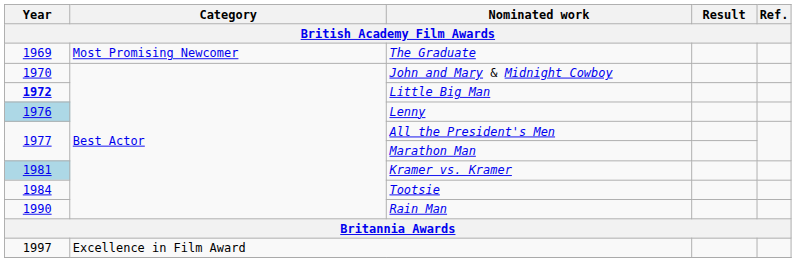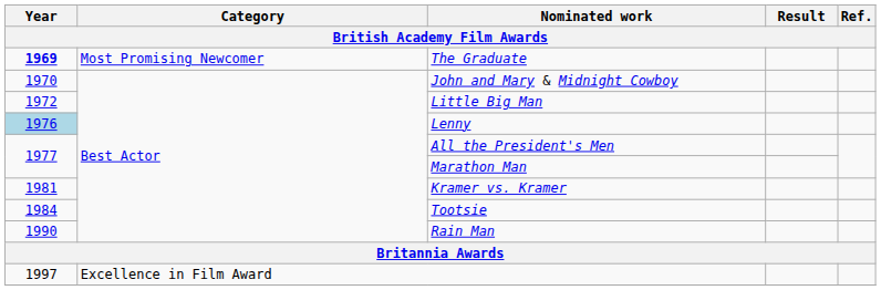The Graduate | Year: normal -> bold
Little Big Man | Year: bold -> normal
Kramer vs. Kramer | Year: lightblue background -> no background
